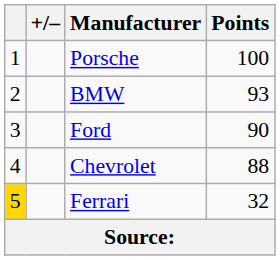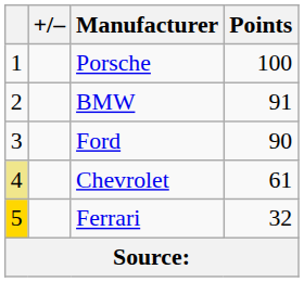BMW | Points: 93 -> 91
Chevrolet | column 1: no background -> khaki background
Chevrolet | Points: 88 -> 61
